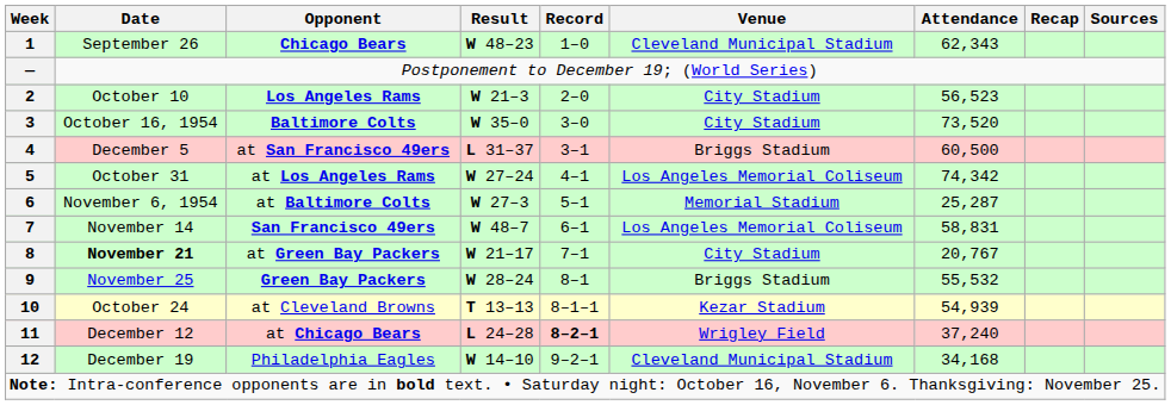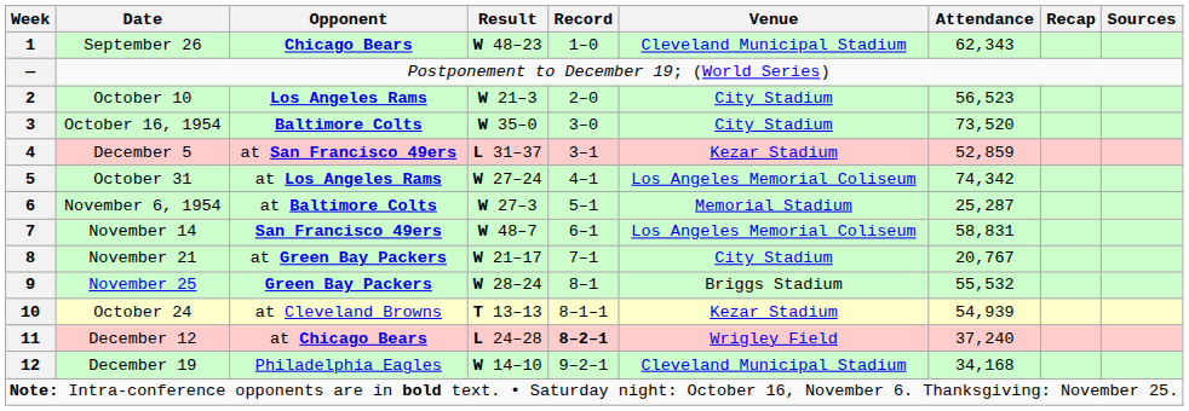4 | Venue: Briggs Stadium -> Kezar Stadium
4 | Attendance: 60,500 -> 52,859
8 | Date: bold -> normal
